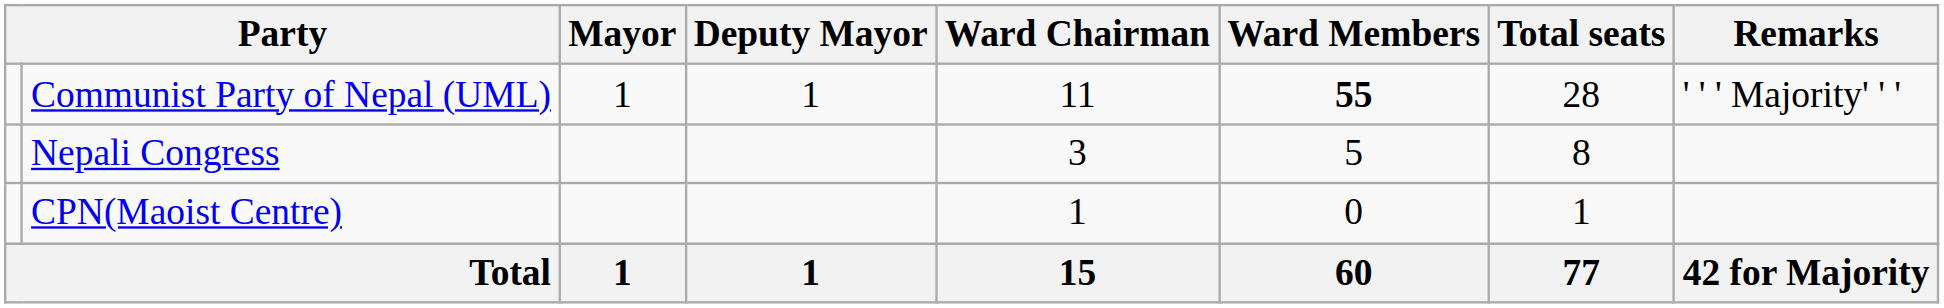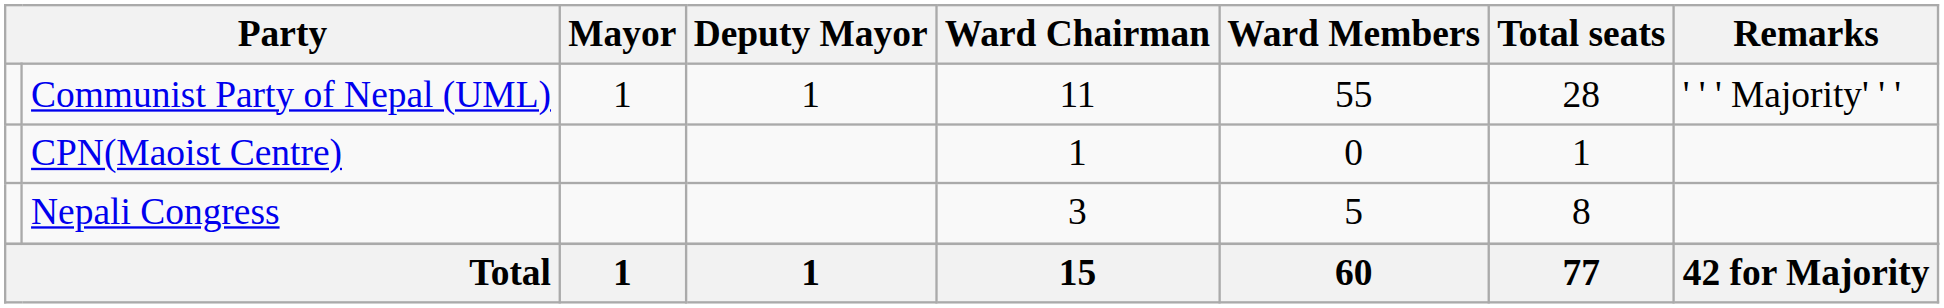Communist Party of Nepal (UML) | Ward Members: bold -> normal
rows swapped: Nepali Congress <-> CPN(Maoist Centre)
